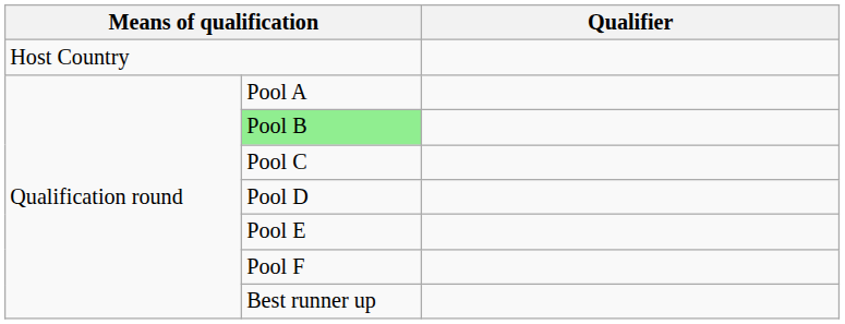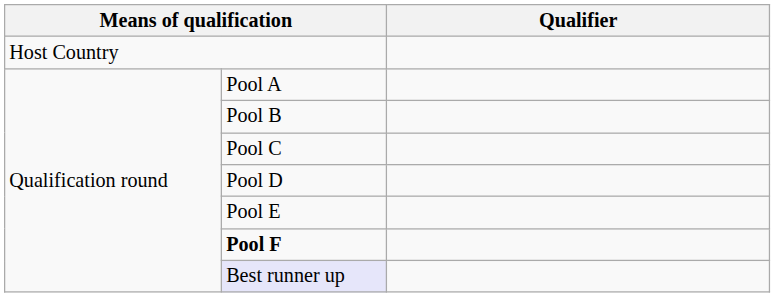Pool B | column 2: lightgreen background -> no background
Pool F | column 2: normal -> bold
Best runner up | column 2: no background -> lavender background
